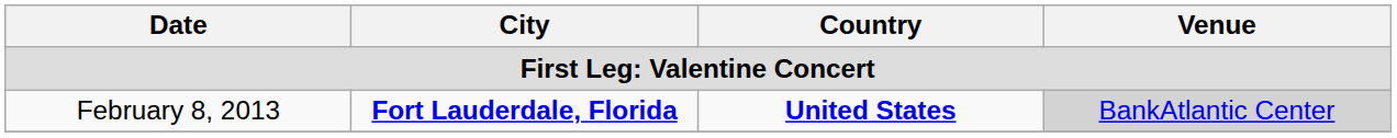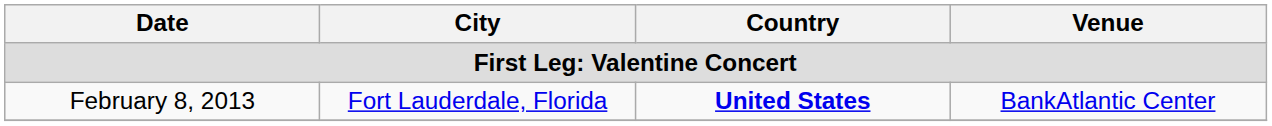February 8, 2013 | City: bold -> normal
February 8, 2013 | Venue: lightgrey background -> no background
